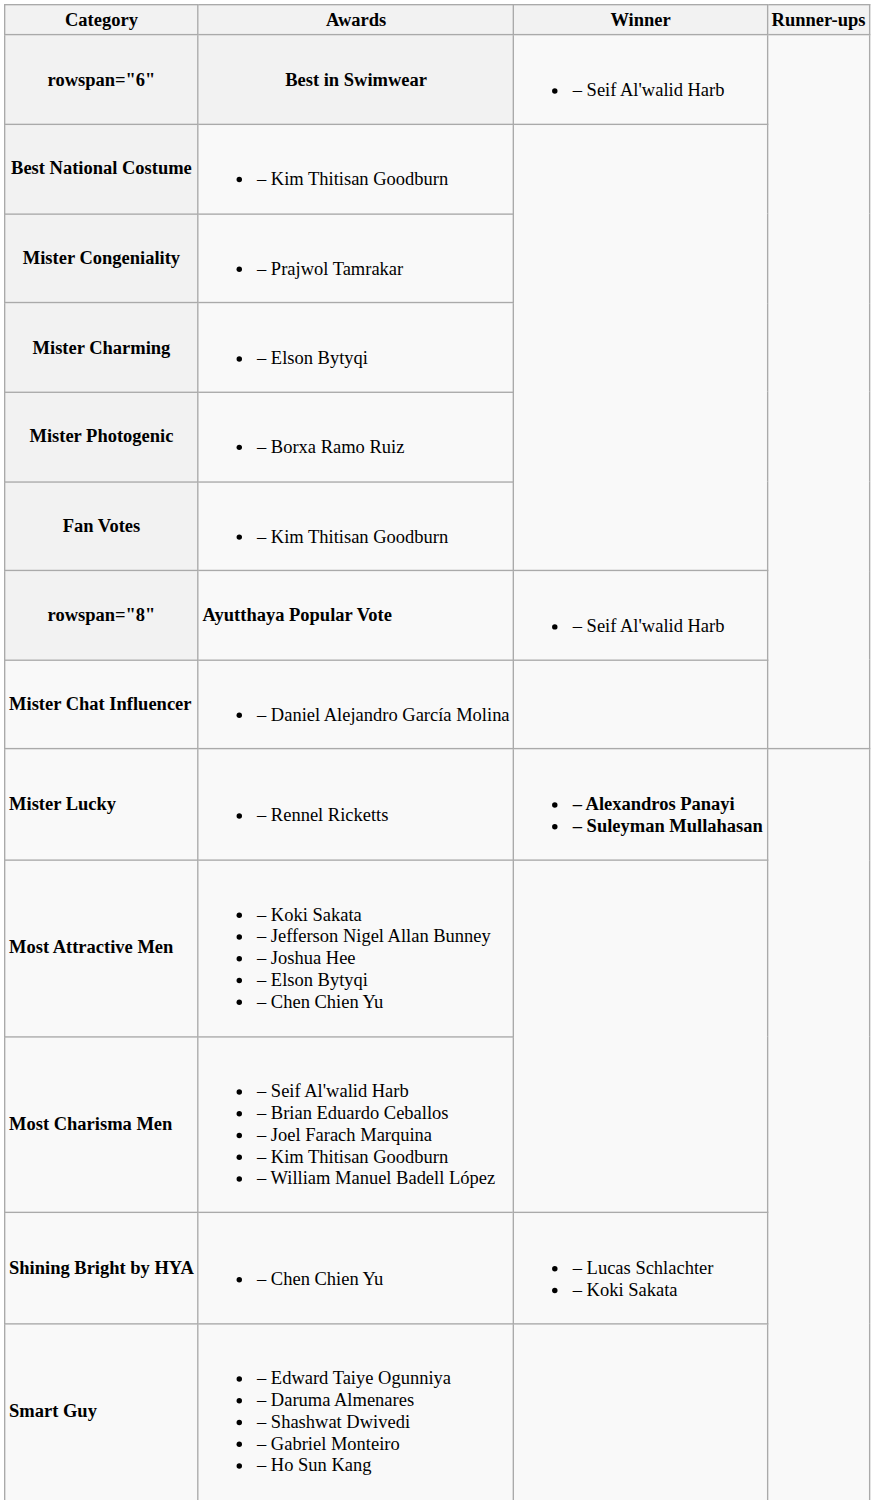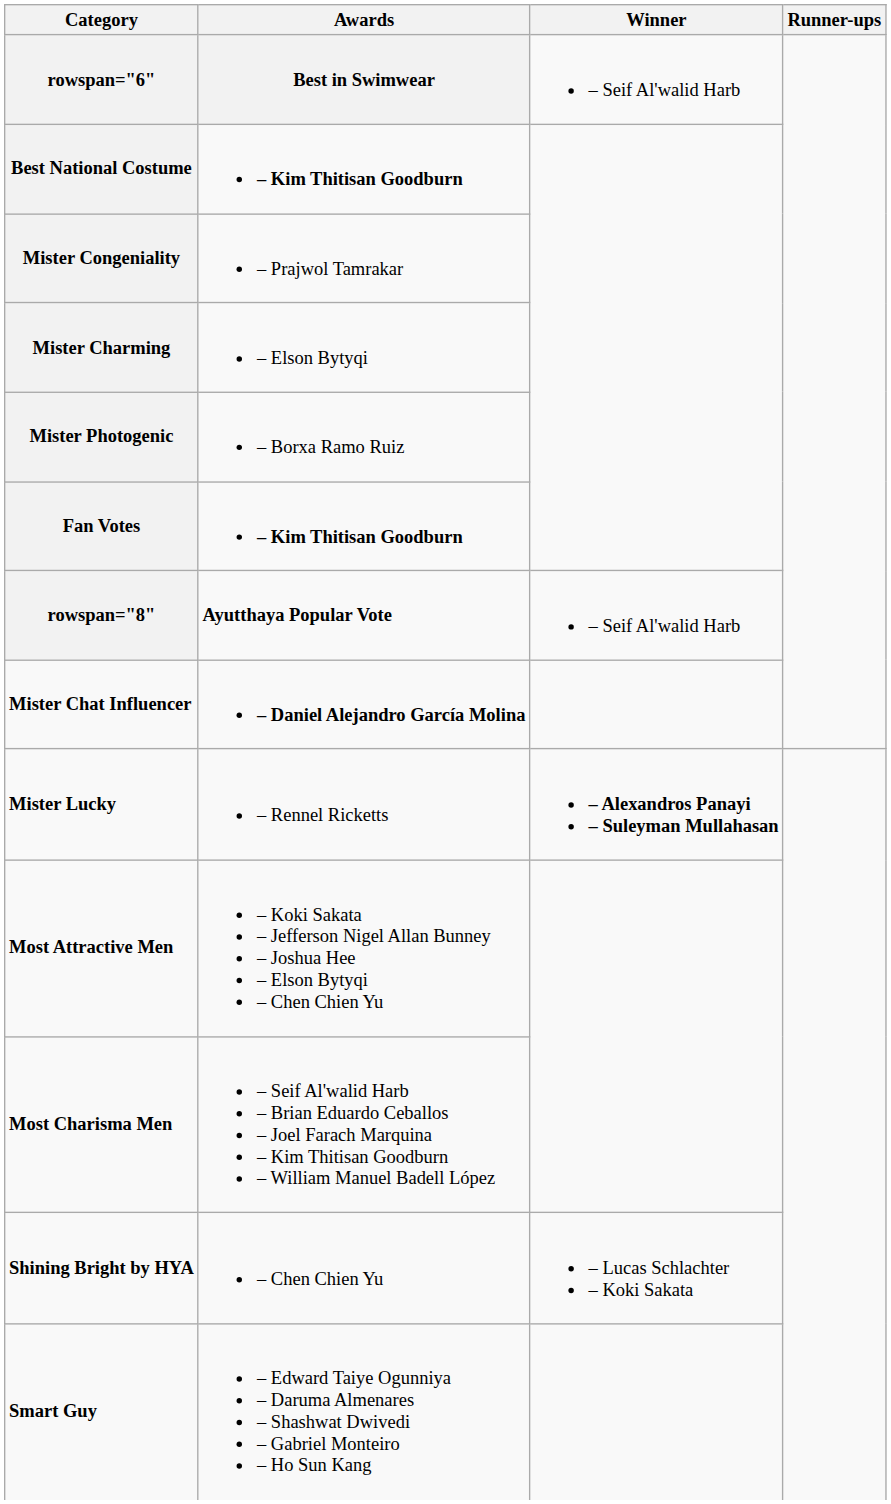Best National Costume | Awards: normal -> bold
Fan Votes | Awards: normal -> bold
Mister Chat Influencer | Awards: normal -> bold
